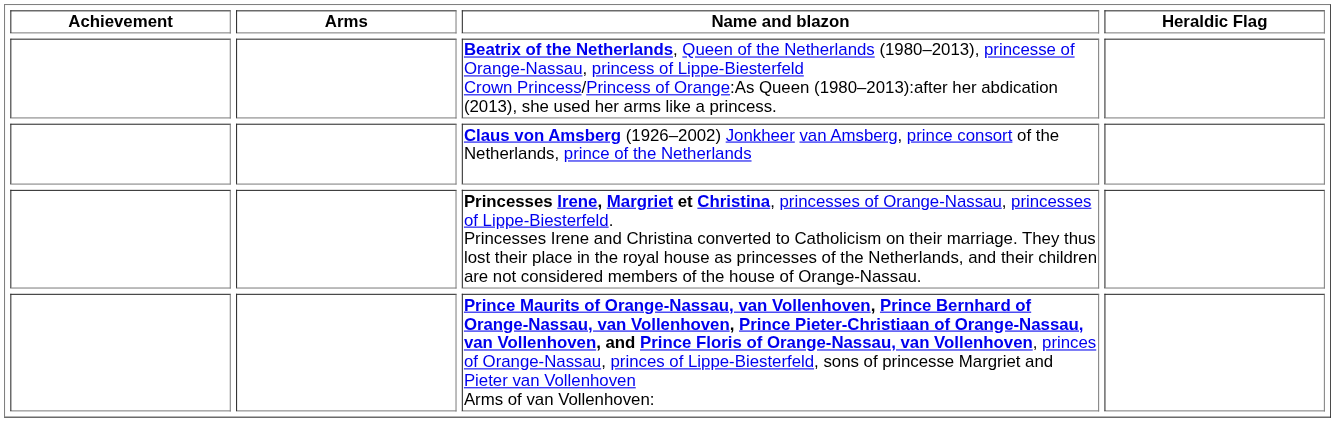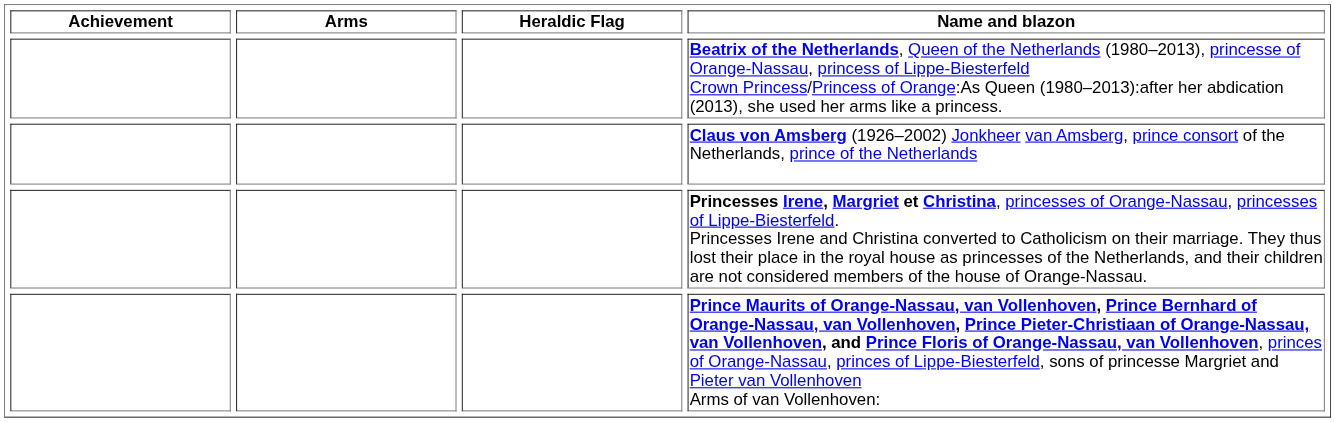columns swapped: Heraldic Flag <-> Name and blazon
